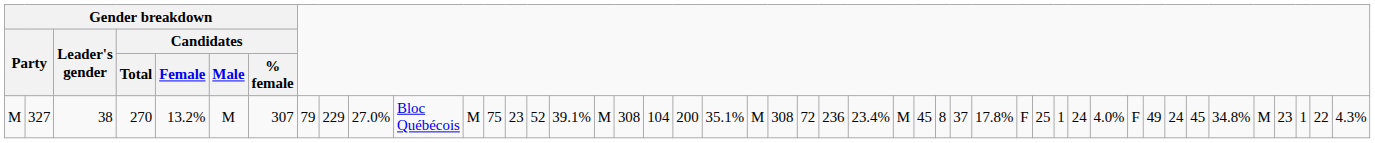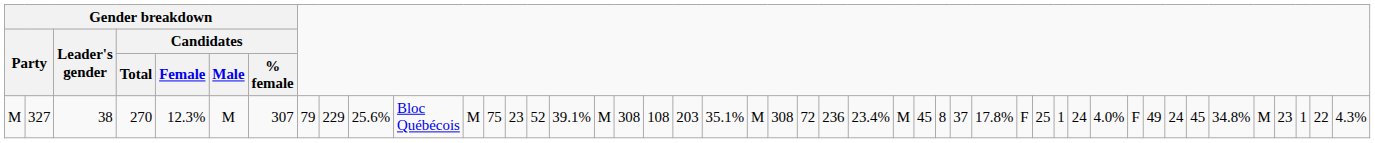row 4 | Gender breakdown / Candidates / Female: 13.2% -> 12.3%
row 4 | column 10: 27.0% -> 25.6%
row 4 | column 19: 104 -> 108
row 4 | column 20: 200 -> 203
